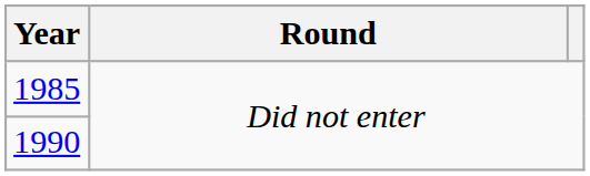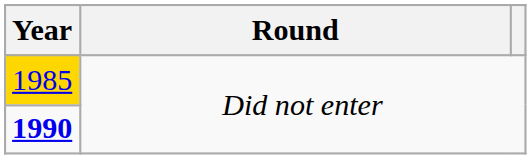1985 | Year: no background -> gold background
1990 | Year: normal -> bold
